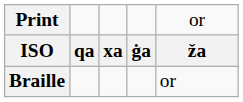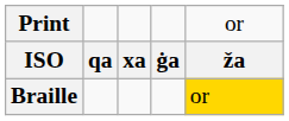Braille | column 5: no background -> gold background
